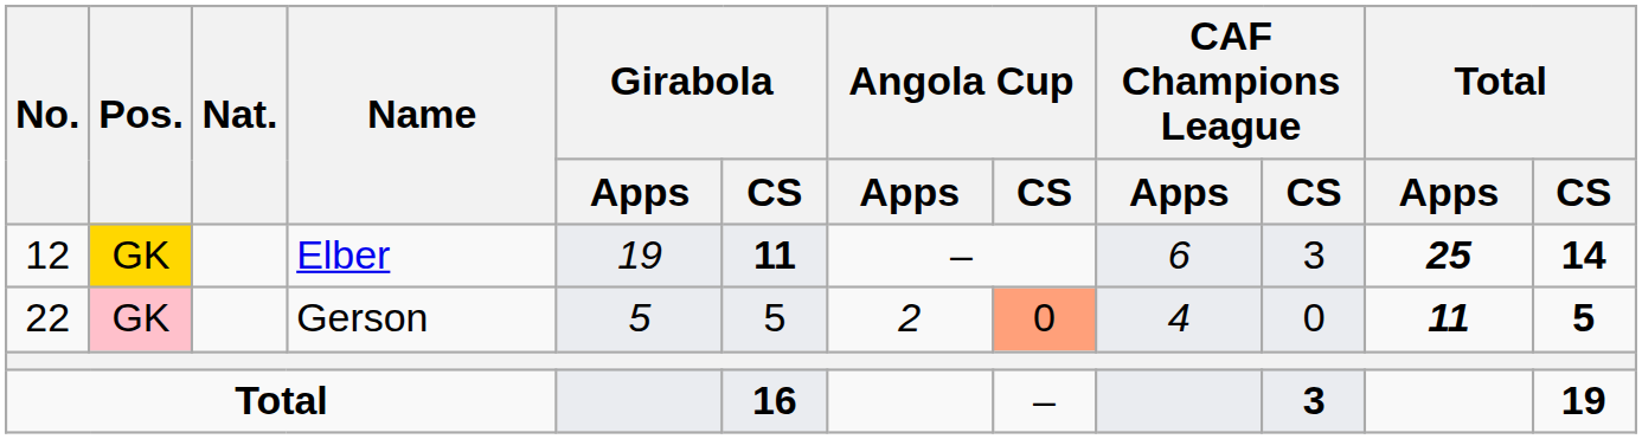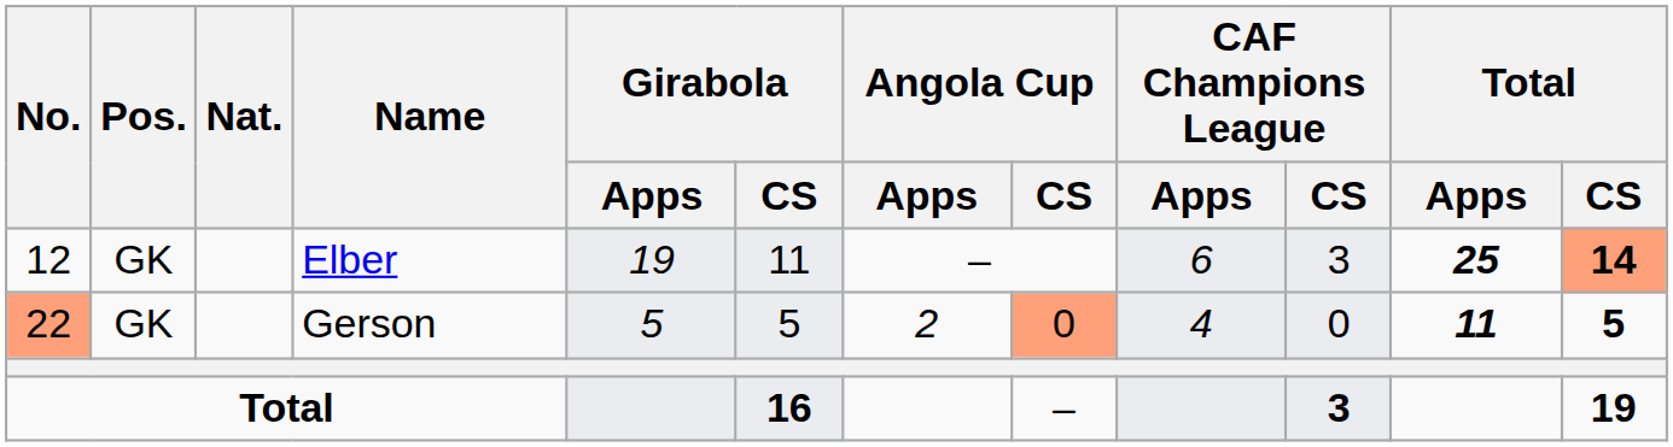Elber | Pos.: gold background -> no background
Elber | Girabola / CS: bold -> normal
Elber | Total / CS: no background -> lightsalmon background
Gerson | No.: no background -> lightsalmon background
Gerson | Pos.: pink background -> no background
